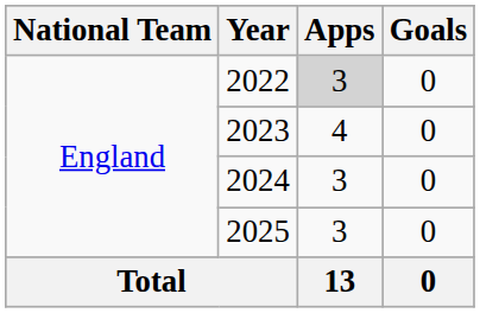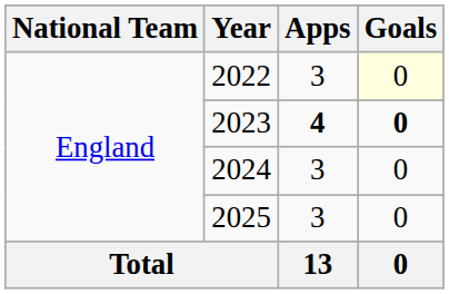2022 | Apps: lightgrey background -> no background
2022 | Goals: no background -> lightyellow background
2023 | Apps: normal -> bold
2023 | Goals: normal -> bold
